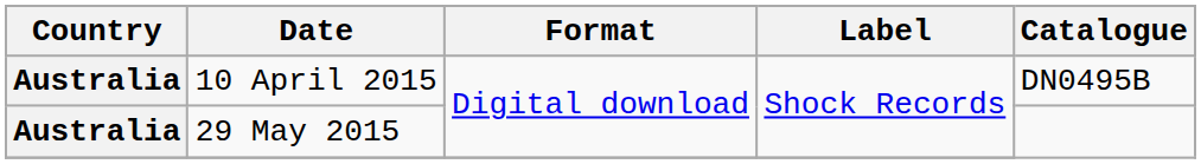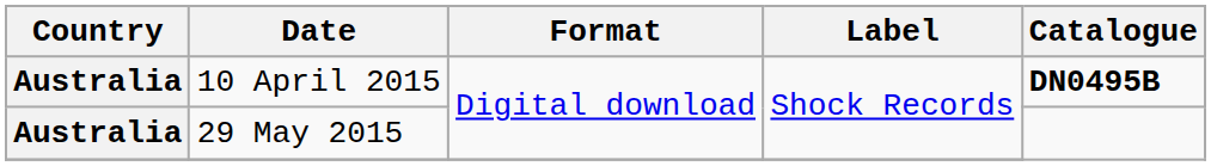10 April 2015 | Catalogue: normal -> bold
